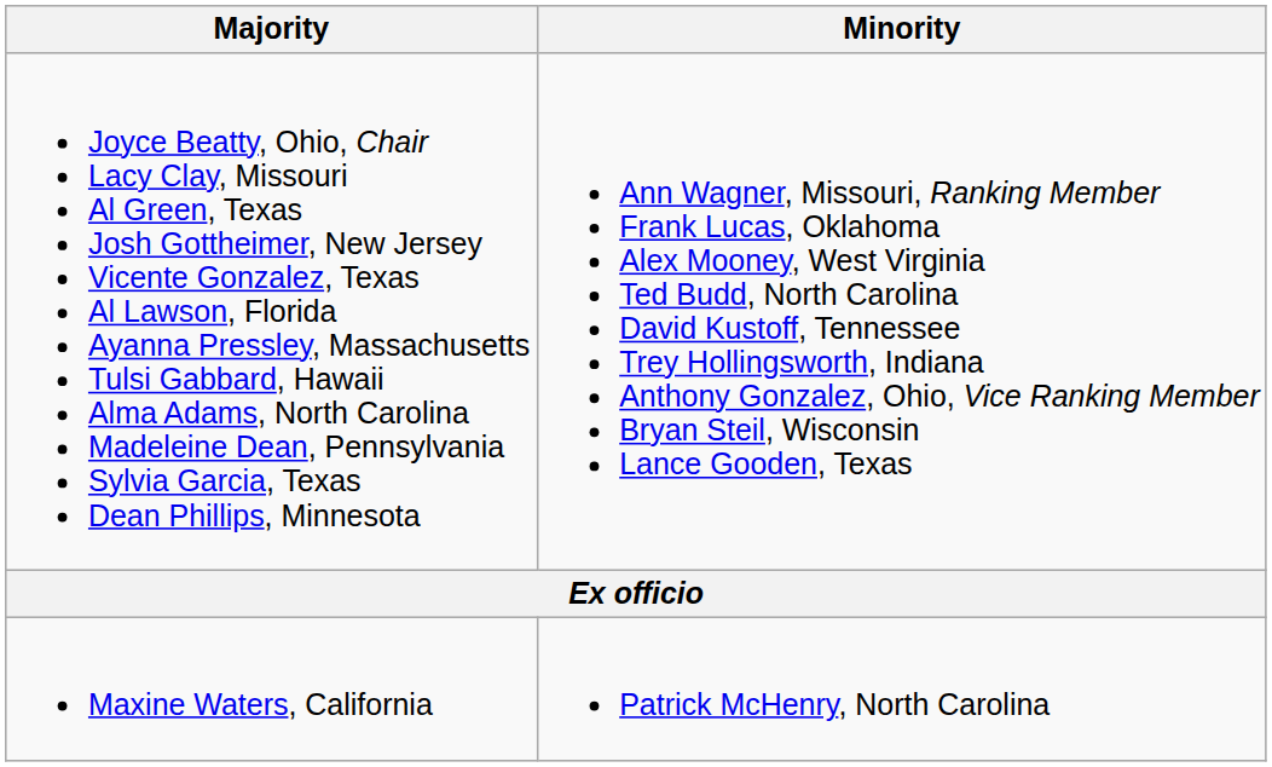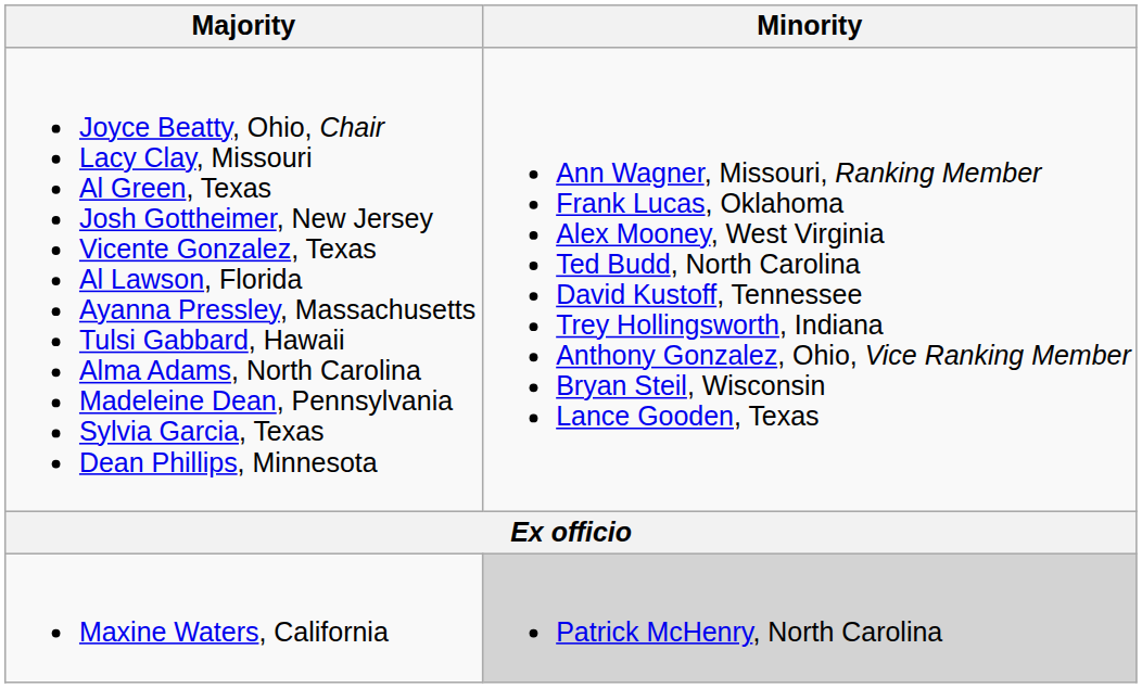Maxine Waters, California | Minority: no background -> lightgrey background
